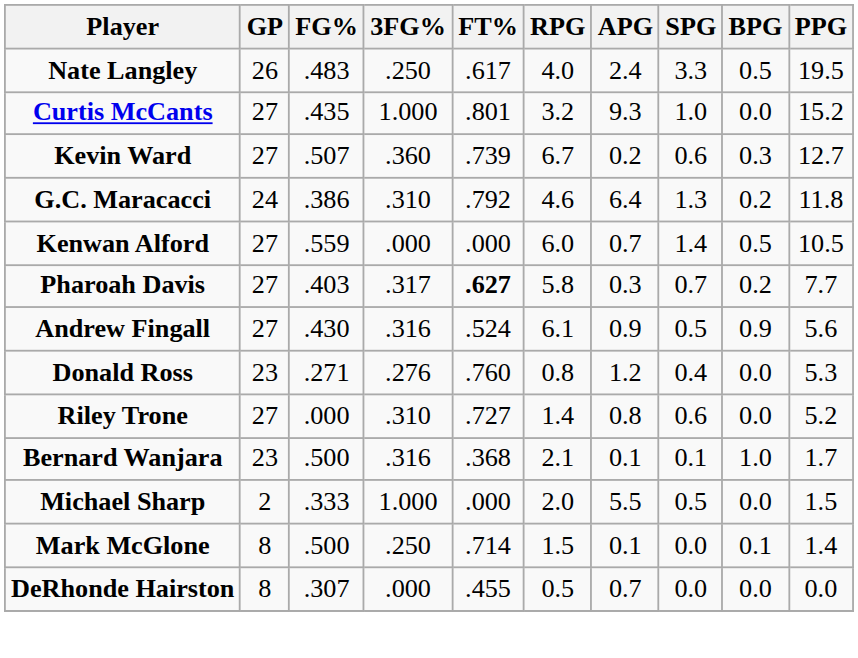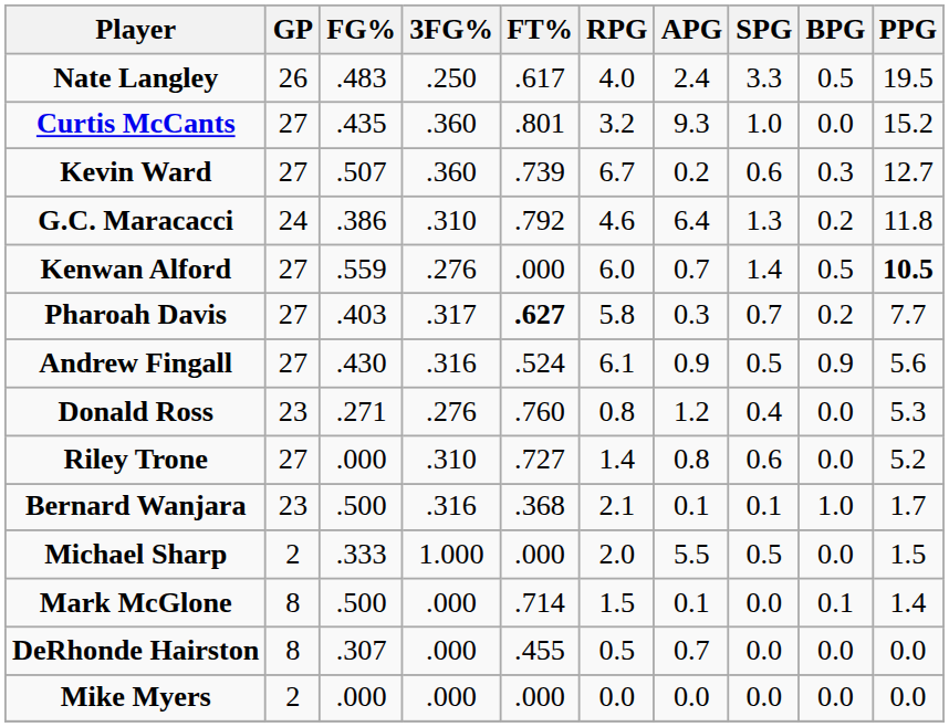Curtis McCants | 3FG%: 1.000 -> .360
Kenwan Alford | 3FG%: .000 -> .276
Kenwan Alford | PPG: normal -> bold
Mark McGlone | 3FG%: .250 -> .000
+ row: Mike Myers | 2 | .000 | .000 | .000 | 0.0 | 0.0 | 0.0 | 0.0 | 0.0
